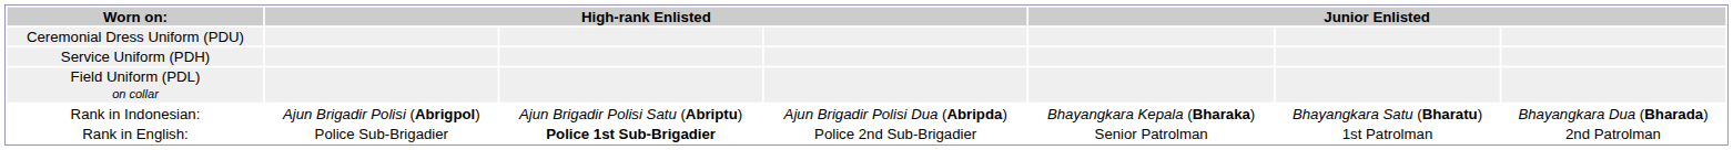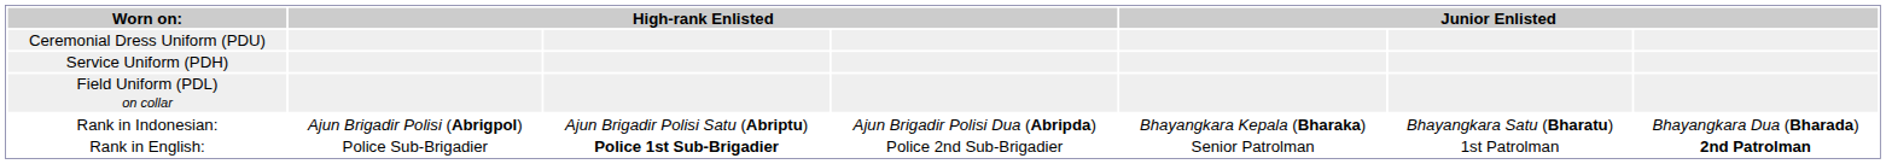Rank in English: | column 7: normal -> bold
